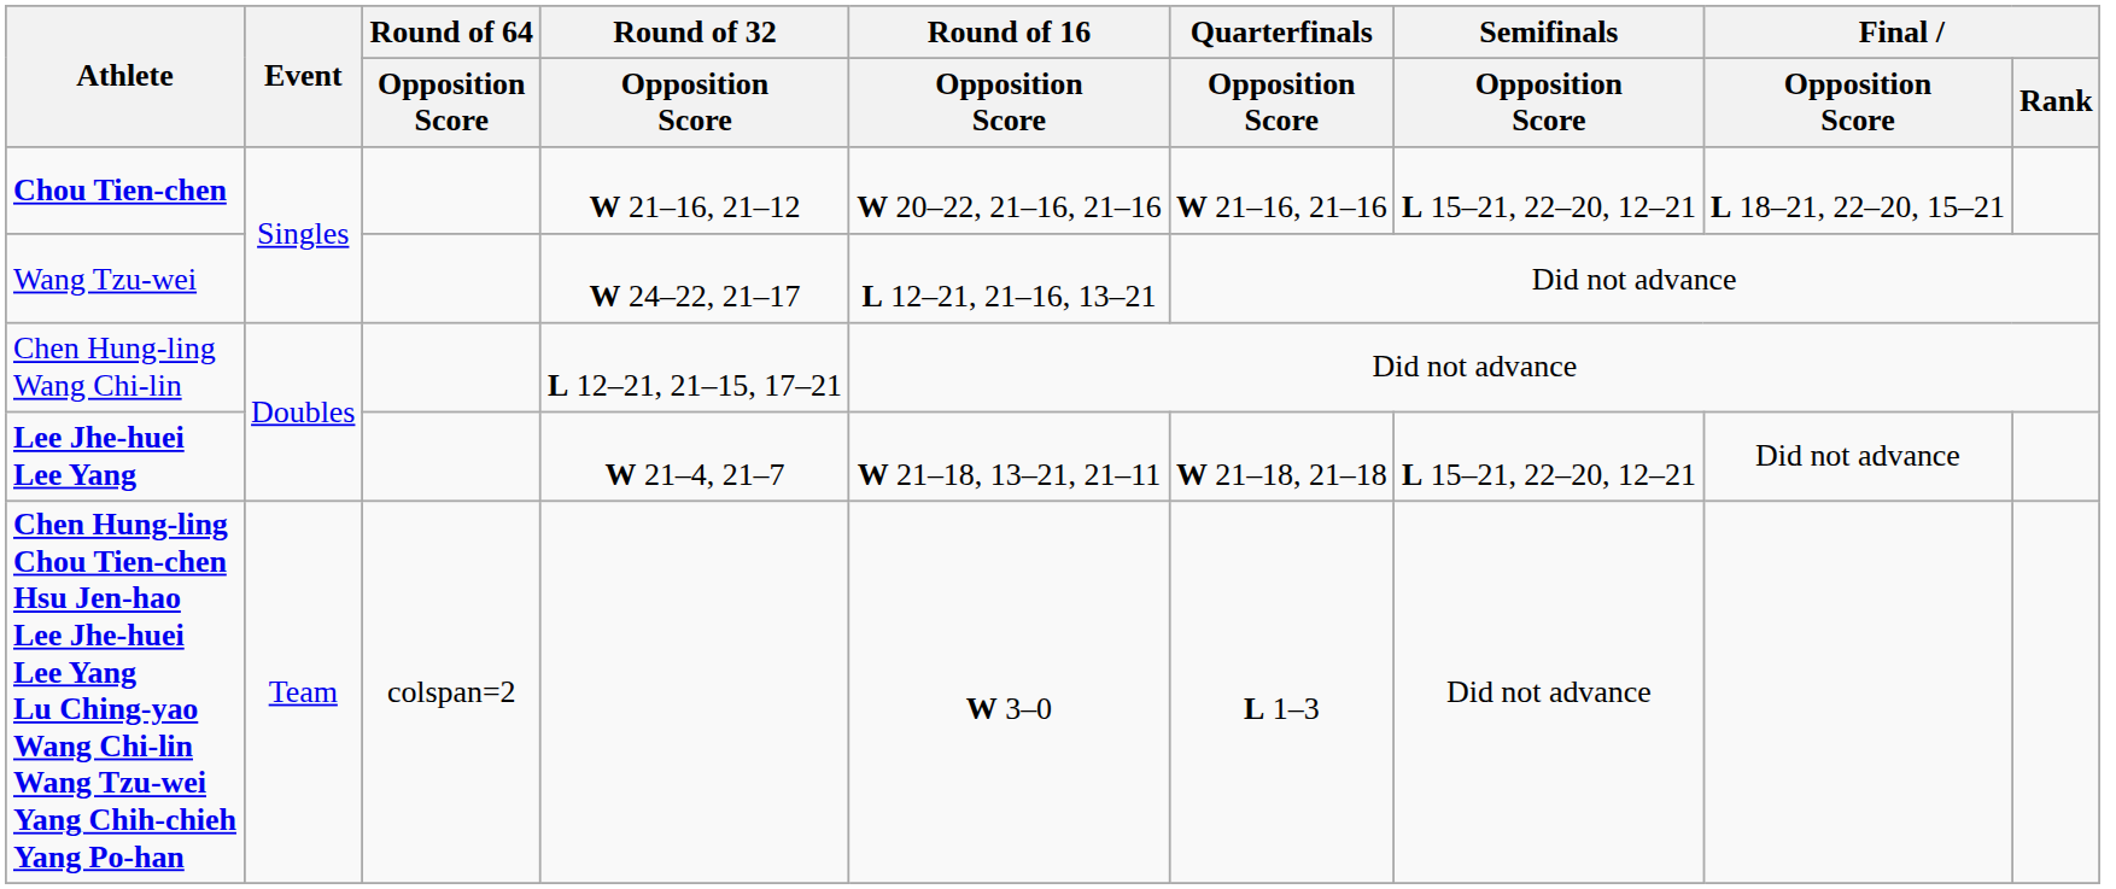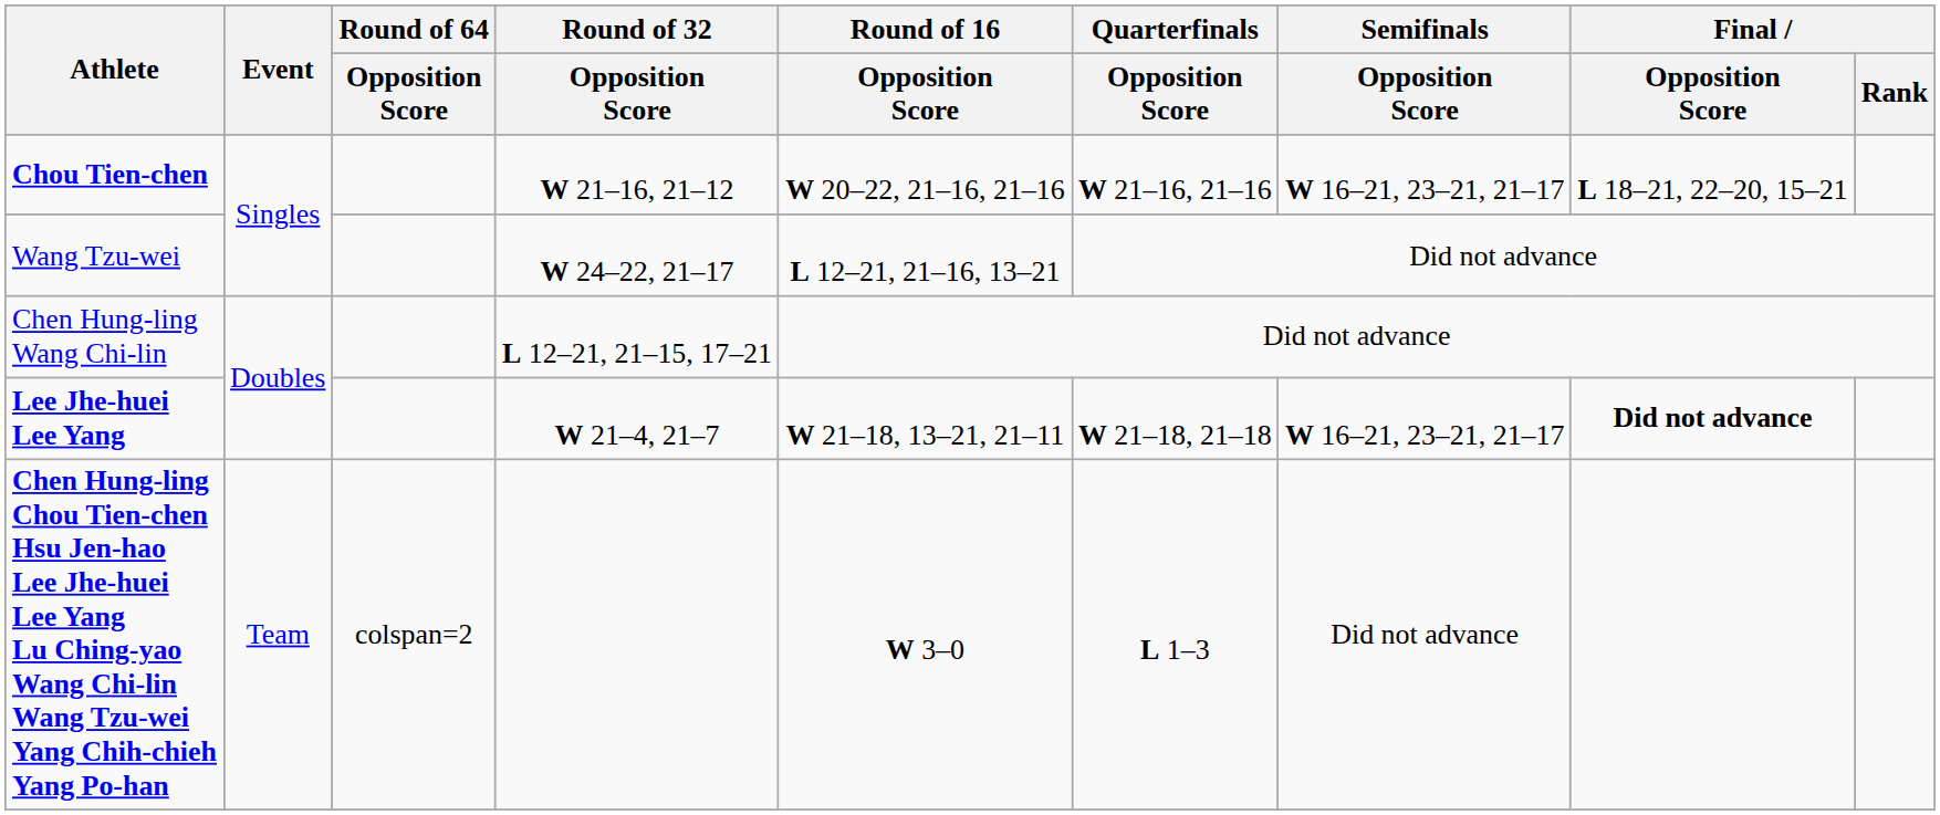Chou Tien-chen | Semifinals / Opposition Score: L 15–21, 22–20, 12–21 -> W 16–21, 23–21, 21–17
Lee Jhe-huei Lee Yang | Semifinals / Opposition Score: L 15–21, 22–20, 12–21 -> W 16–21, 23–21, 21–17
Lee Jhe-huei Lee Yang | Final / Opposition Score: normal -> bold
